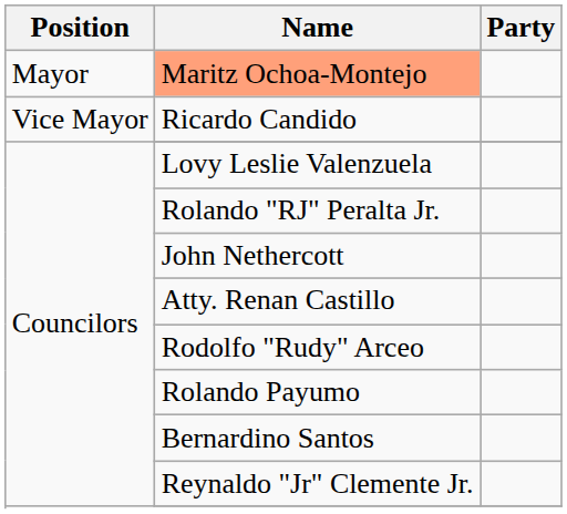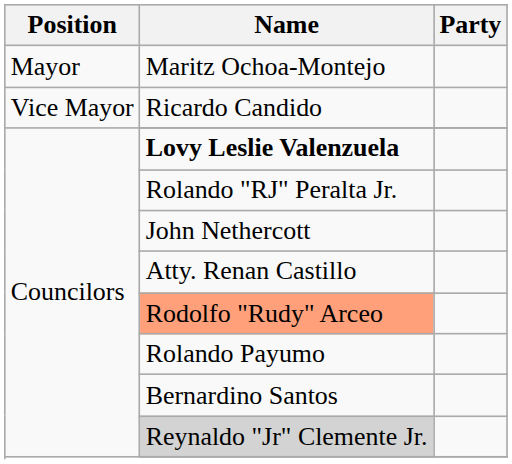Maritz Ochoa-Montejo | Name: lightsalmon background -> no background
Lovy Leslie Valenzuela | Name: normal -> bold
Rodolfo "Rudy" Arceo | Name: no background -> lightsalmon background
Reynaldo "Jr" Clemente Jr. | Name: no background -> lightgrey background
